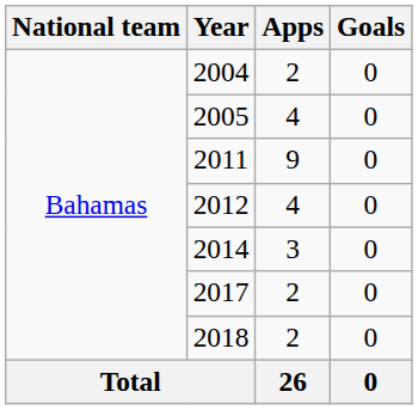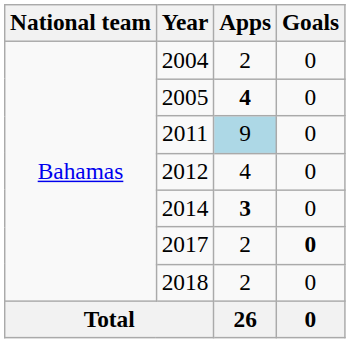2005 | Apps: normal -> bold
2011 | Apps: no background -> lightblue background
2014 | Apps: normal -> bold
2017 | Goals: normal -> bold
